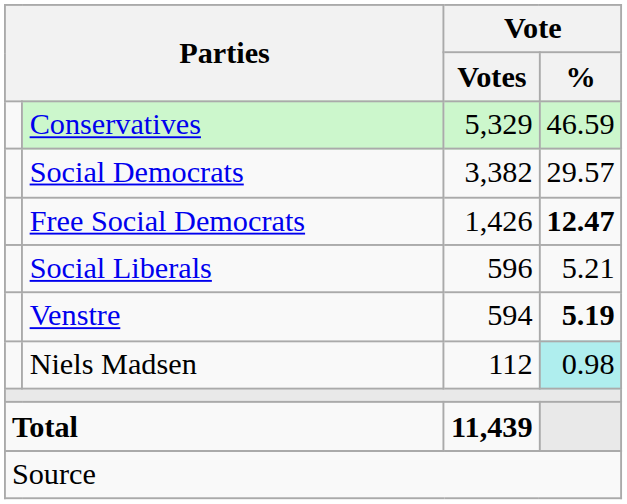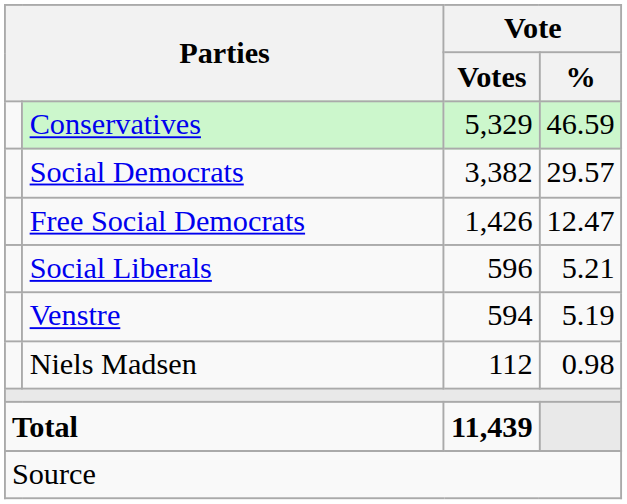Free Social Democrats | Vote / %: bold -> normal
Venstre | Vote / %: bold -> normal
Niels Madsen | Vote / %: paleturquoise background -> no background
